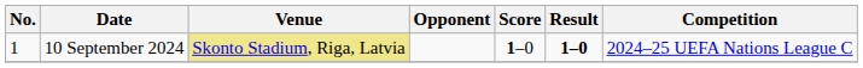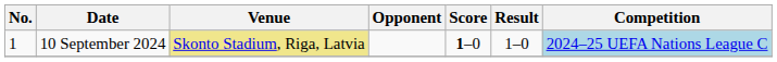10 September 2024 | Result: bold -> normal
10 September 2024 | Competition: no background -> lightblue background
